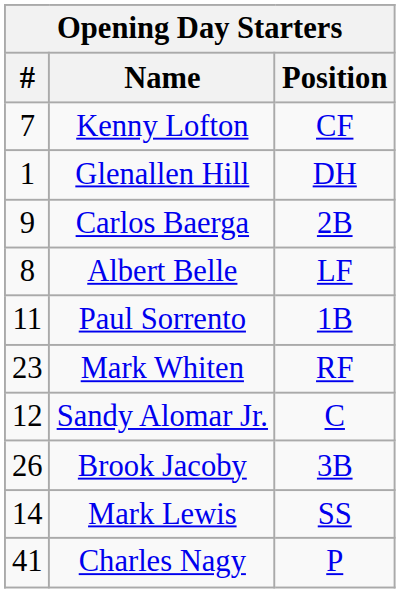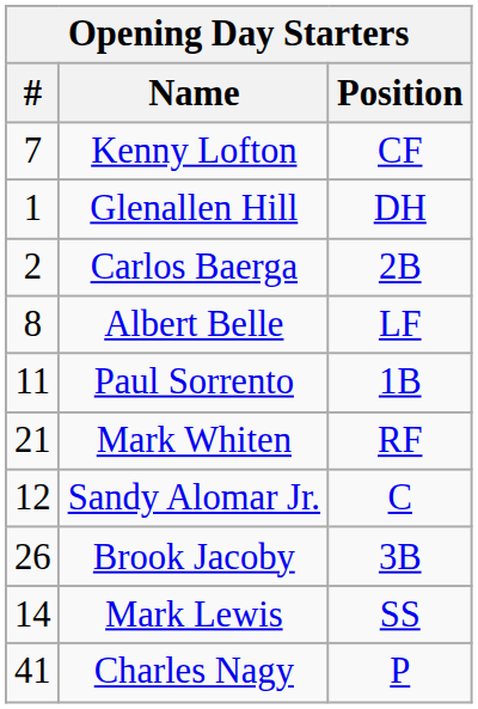Carlos Baerga | #: 9 -> 2
Mark Whiten | #: 23 -> 21
